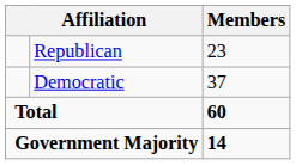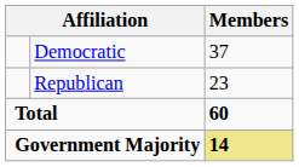rows swapped: Democratic <-> Republican
Government Majority | Members: no background -> khaki background
